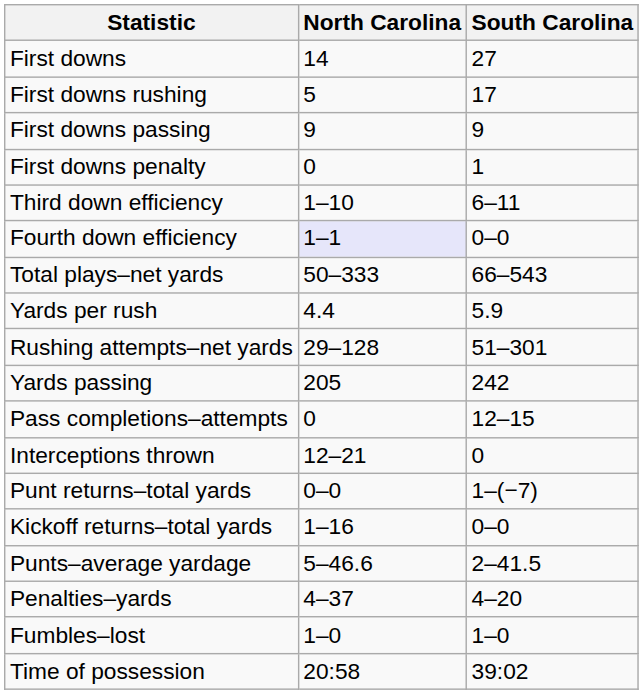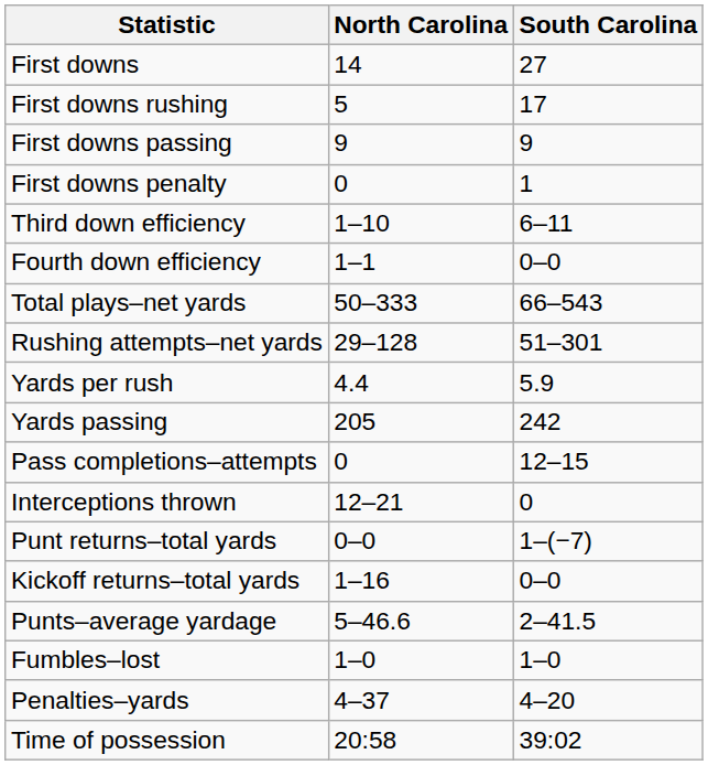Fourth down efficiency | North Carolina: lavender background -> no background
rows swapped: Rushing attempts–net yards <-> Yards per rush
rows swapped: Fumbles–lost <-> Penalties–yards
